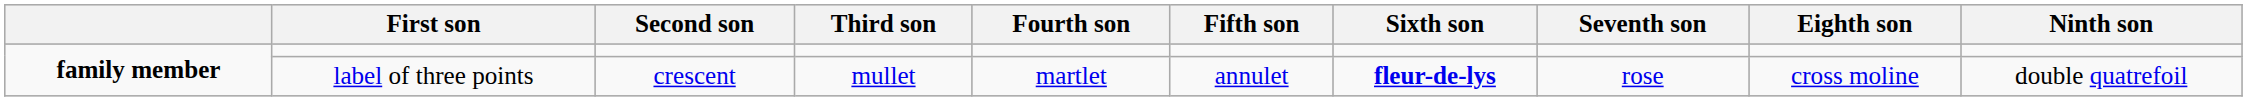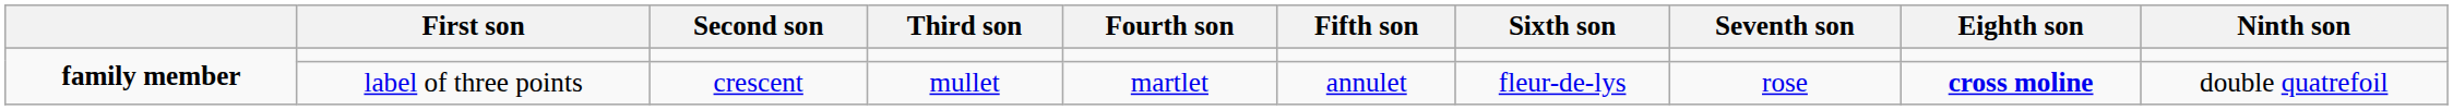label of three points | Sixth son: bold -> normal
label of three points | Eighth son: normal -> bold
